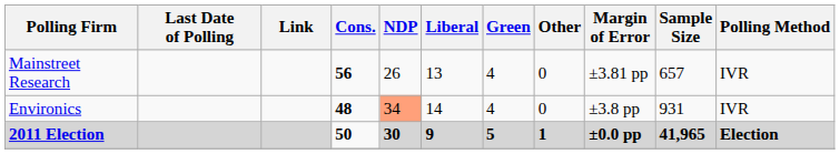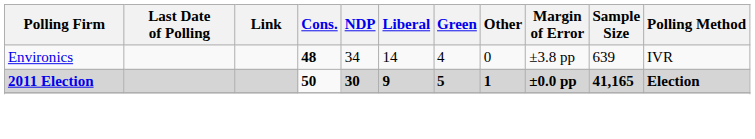- row: Mainstreet Research | 56 | 26 | 13 | 4 | 0 | ±3.81 pp | 657 | IVR
Environics | NDP: lightsalmon background -> no background
Environics | Sample Size: 931 -> 639
2011 Election | Sample Size: 41,965 -> 41,165
